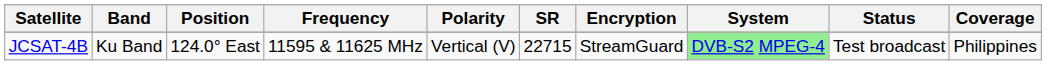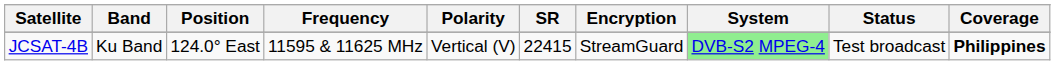JCSAT-4B | SR: 22715 -> 22415
JCSAT-4B | Coverage: normal -> bold
